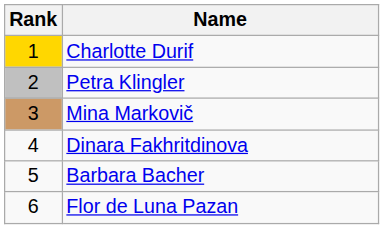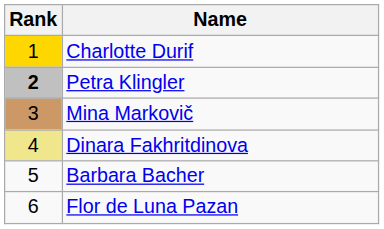Petra Klingler | Rank: normal -> bold
Dinara Fakhritdinova | Rank: no background -> khaki background
